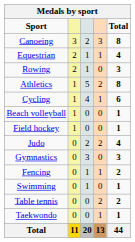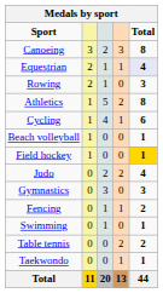Equestrian | Total: no background -> lavender background
Field hockey | Total: no background -> gold background
